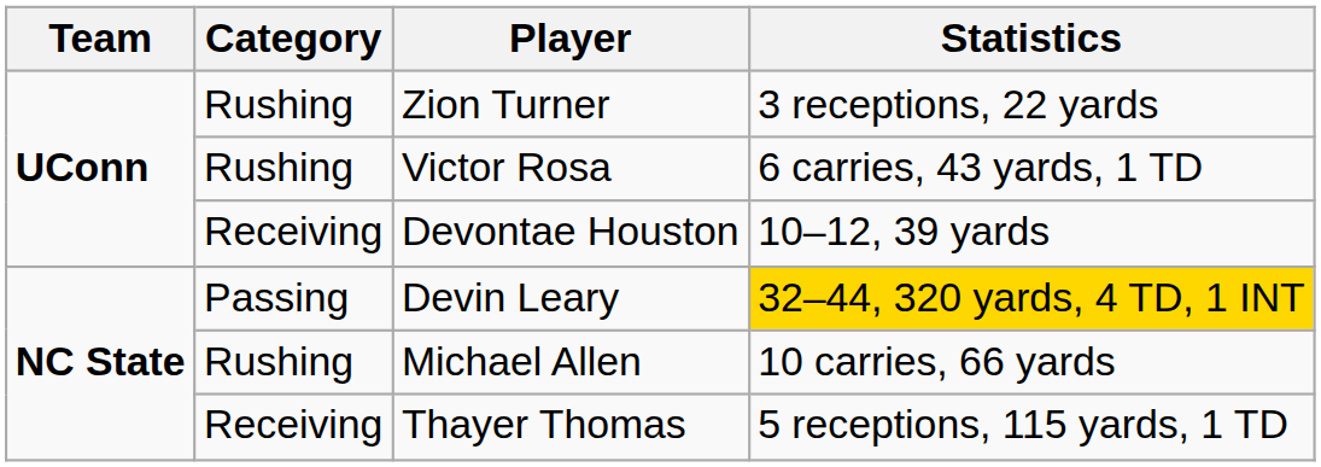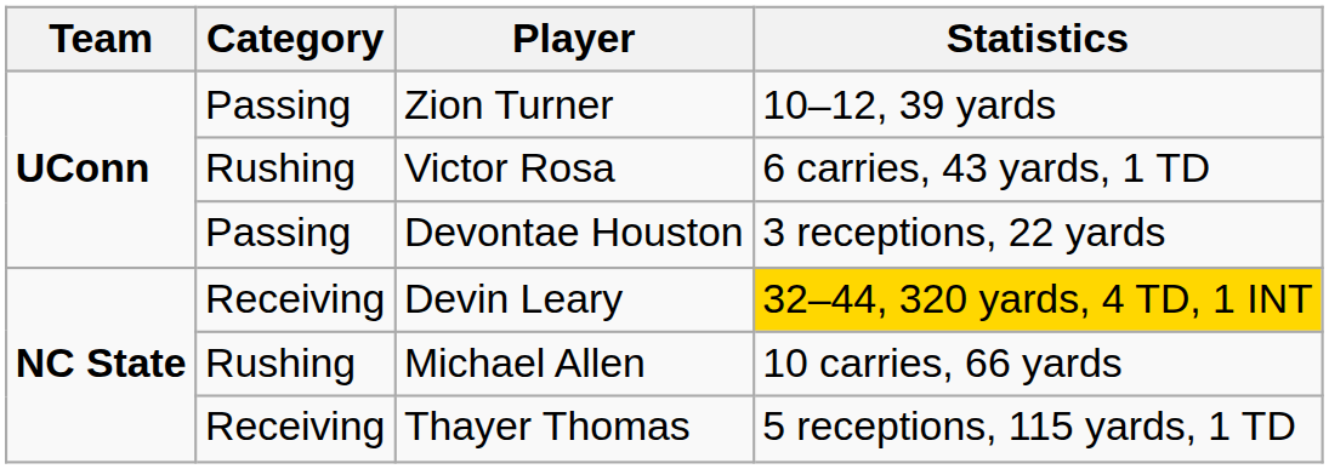Zion Turner | Category: Rushing -> Passing
Zion Turner | Statistics: 3 receptions, 22 yards -> 10–12, 39 yards
Devontae Houston | Category: Receiving -> Passing
Devontae Houston | Statistics: 10–12, 39 yards -> 3 receptions, 22 yards
Devin Leary | Category: Passing -> Receiving
